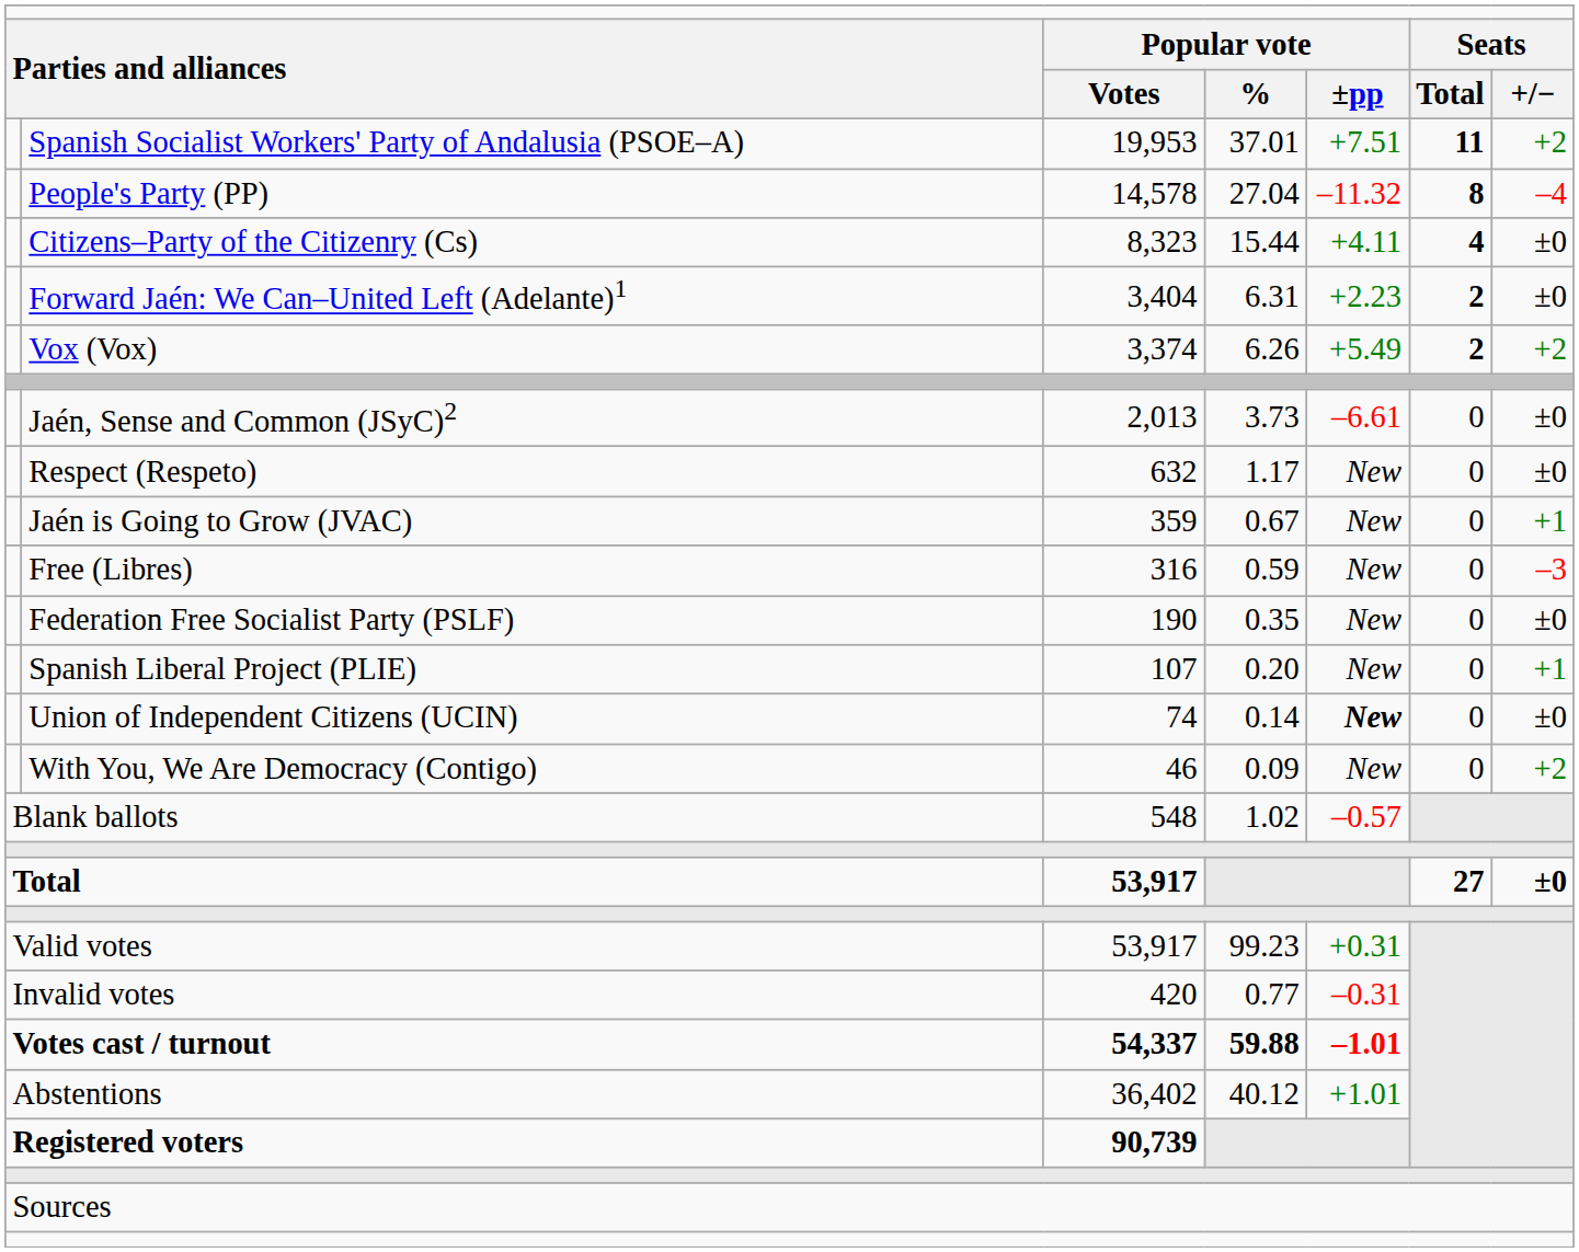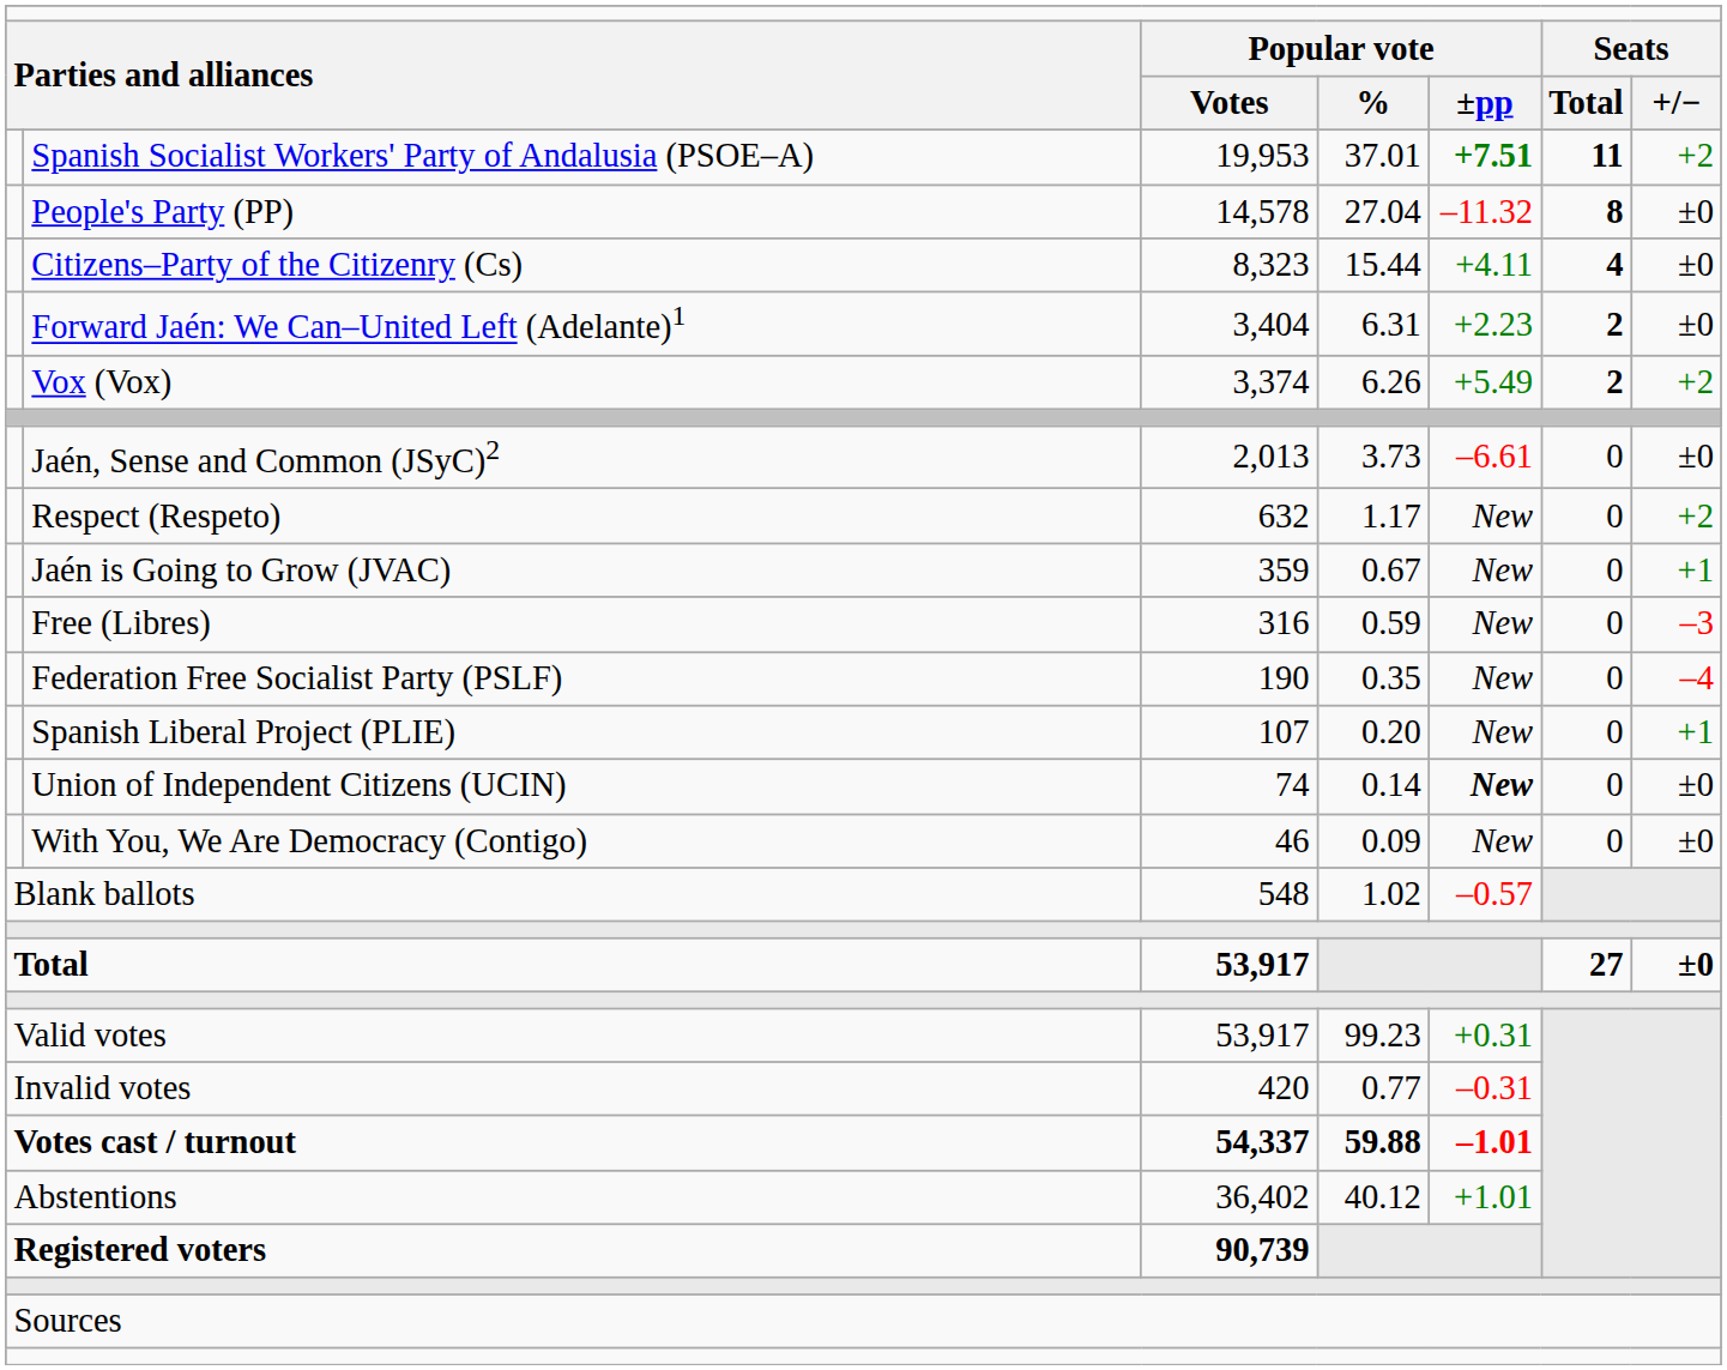Spanish Socialist Workers' Party of Andalusia (PSOE–A) | column 5: normal -> bold
People's Party (PP) | column 7: –4 -> ±0
Respect (Respeto) | column 7: ±0 -> +2
Federation Free Socialist Party (PSLF) | column 7: ±0 -> –4
With You, We Are Democracy (Contigo) | column 7: +2 -> ±0
